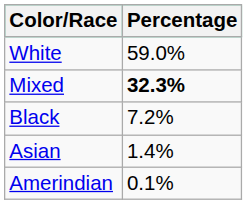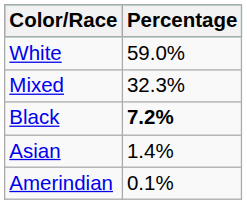Mixed | Percentage: bold -> normal
Black | Percentage: normal -> bold
